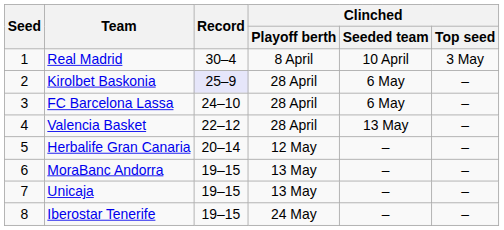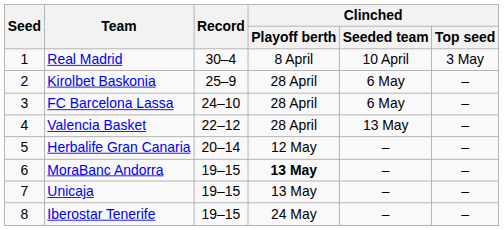Kirolbet Baskonia | Record: lavender background -> no background
MoraBanc Andorra | Clinched / Playoff berth: normal -> bold
